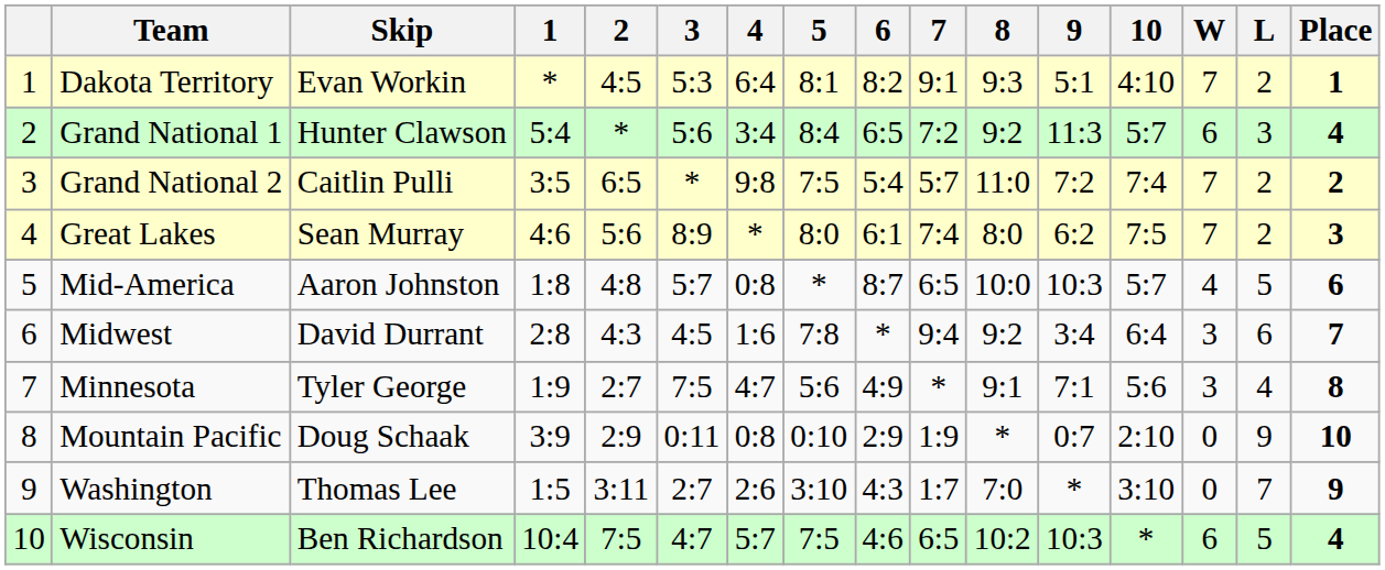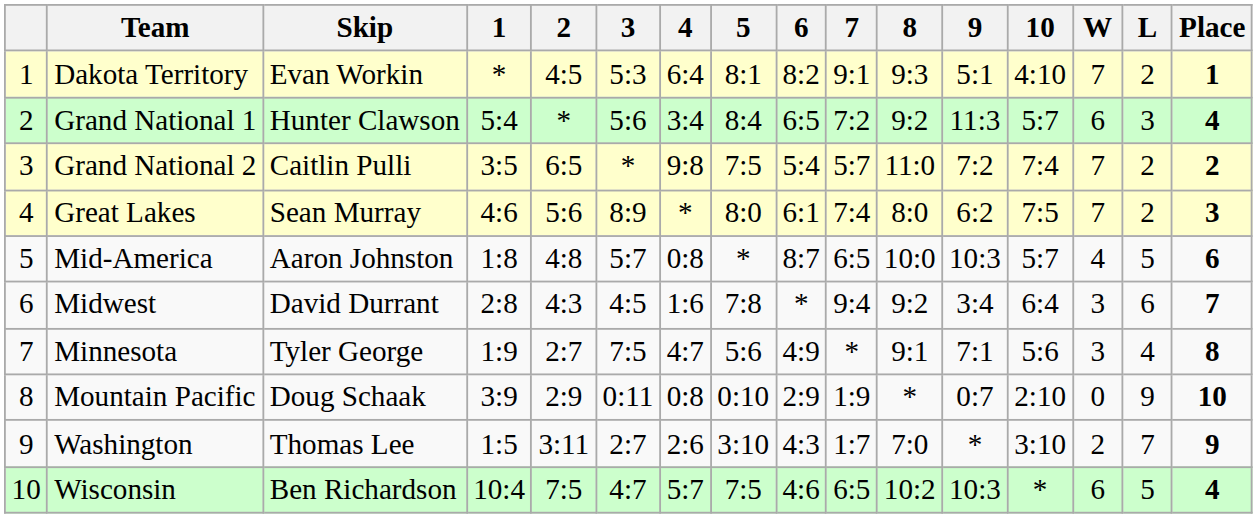Washington | W: 0 -> 2
